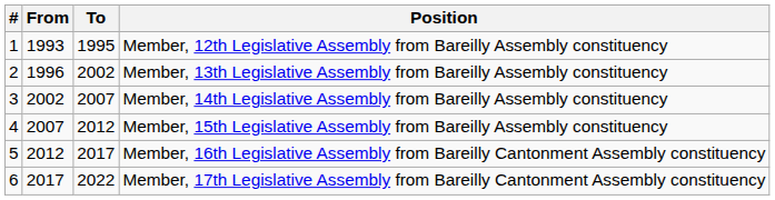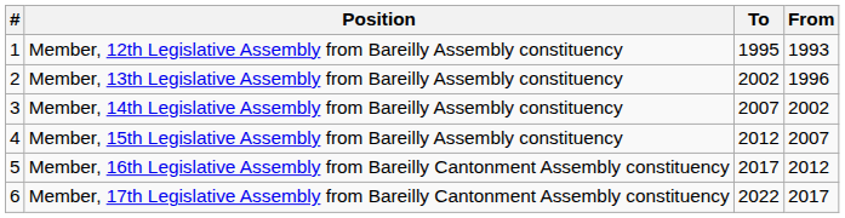columns swapped: From <-> Position
